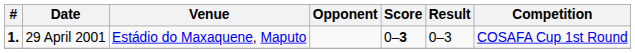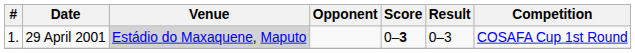29 April 2001 | #: bold -> normal
29 April 2001 | Venue: no background -> lightgrey background
